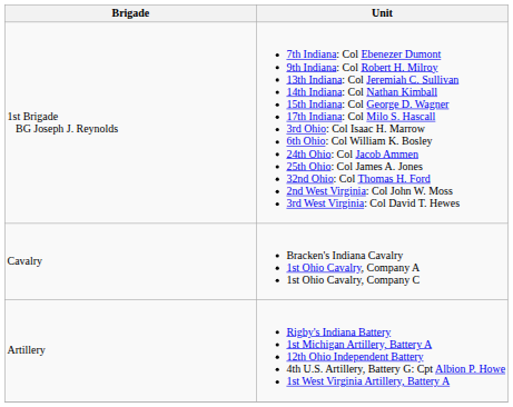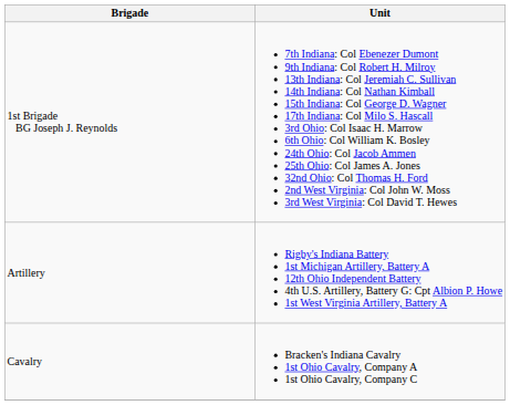rows swapped: Artillery <-> Cavalry
